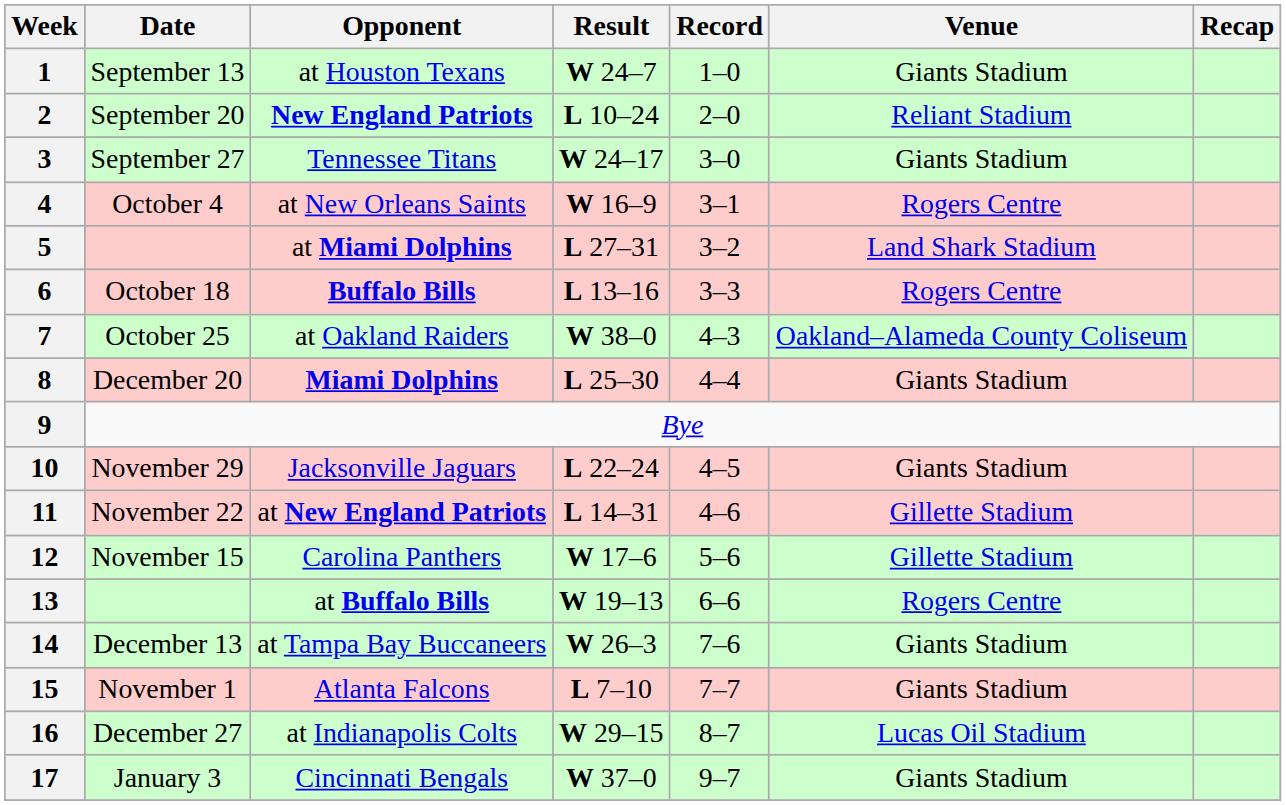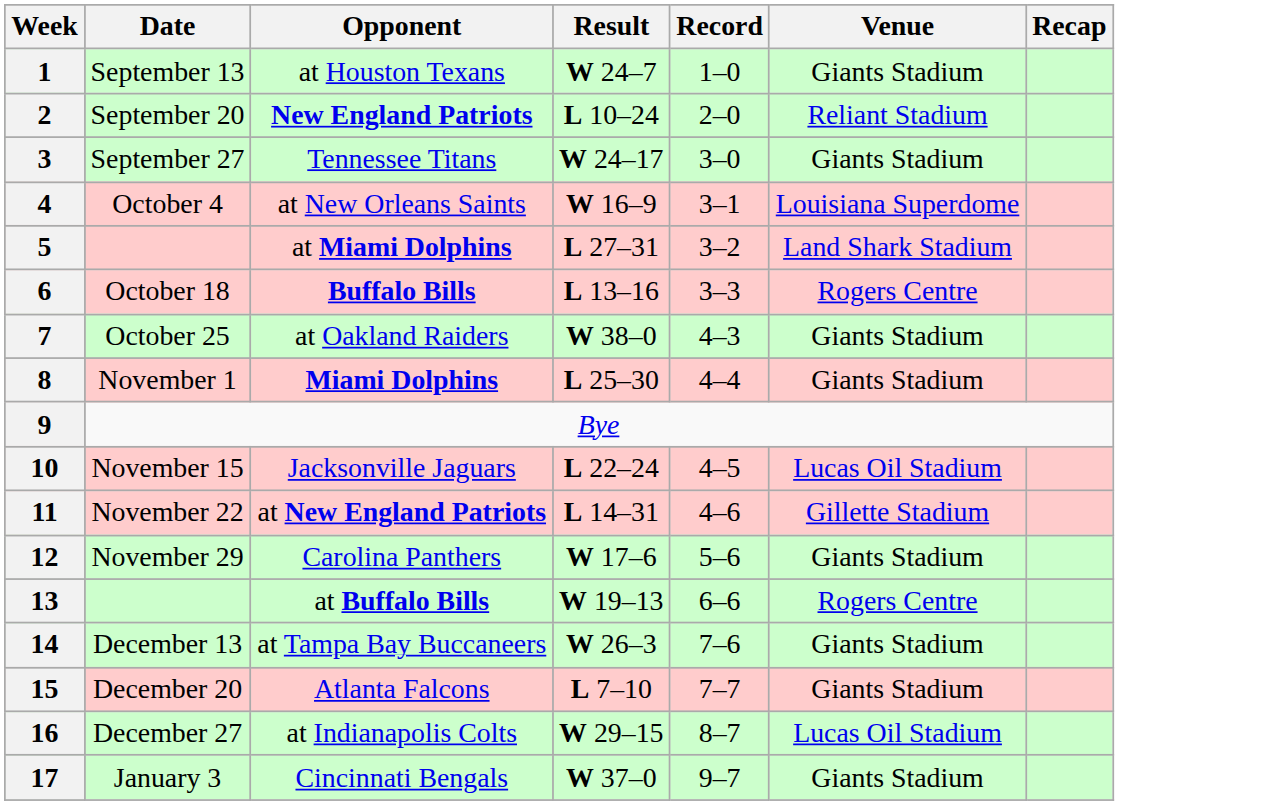4 | Venue: Rogers Centre -> Louisiana Superdome
7 | Venue: Oakland–Alameda County Coliseum -> Giants Stadium
8 | Date: December 20 -> November 1
10 | Date: November 29 -> November 15
10 | Venue: Giants Stadium -> Lucas Oil Stadium
12 | Date: November 15 -> November 29
12 | Venue: Gillette Stadium -> Giants Stadium
15 | Date: November 1 -> December 20
